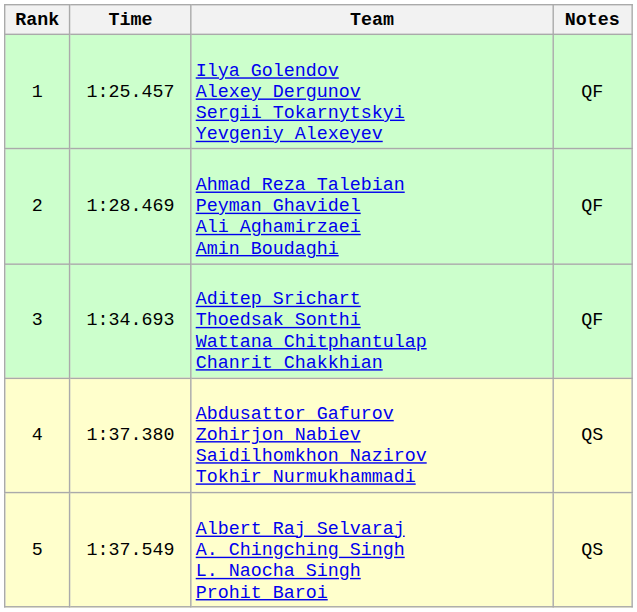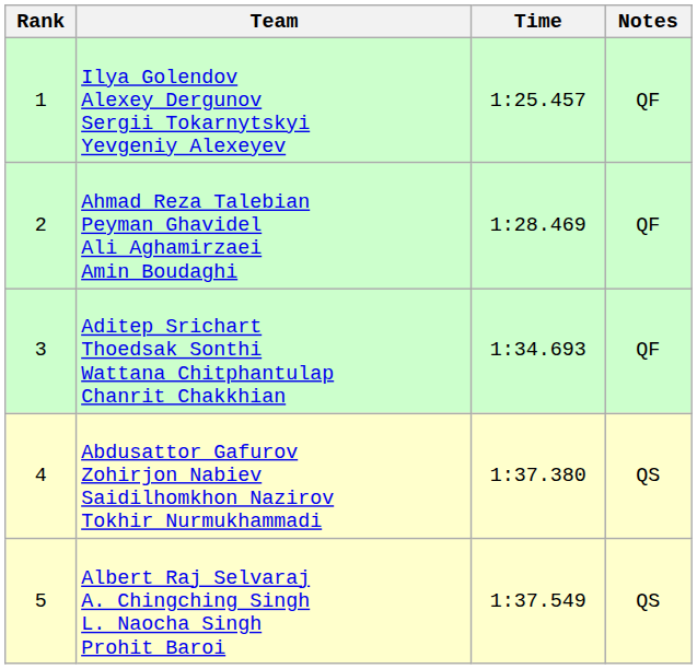columns swapped: Team <-> Time
